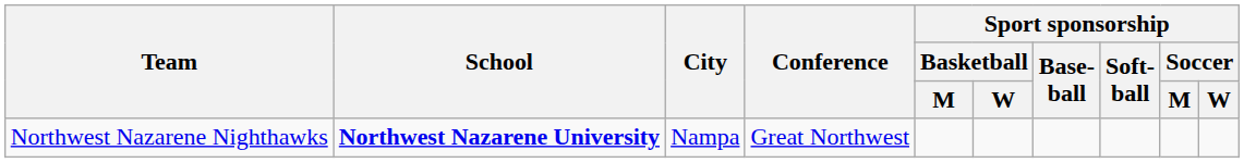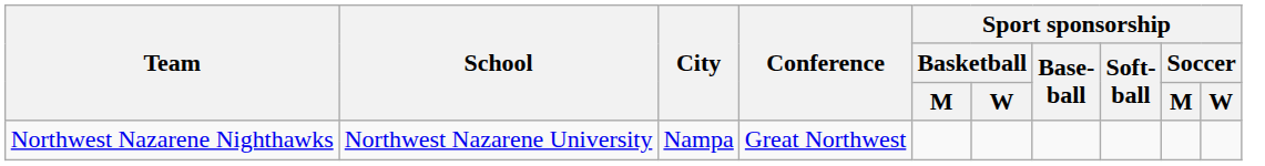Northwest Nazarene Nighthawks | School: bold -> normal
